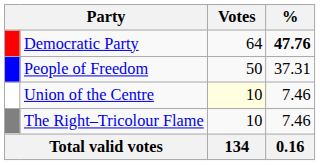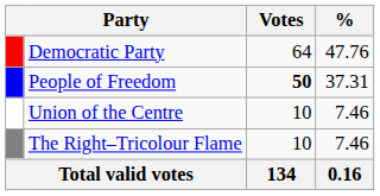Democratic Party | %: bold -> normal
People of Freedom | Votes: normal -> bold
Union of the Centre | Votes: lightyellow background -> no background
